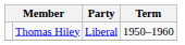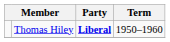Thomas Hiley | Party: normal -> bold
